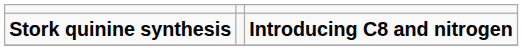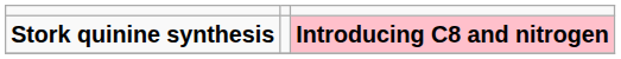Stork quinine synthesis | column 3: no background -> pink background
